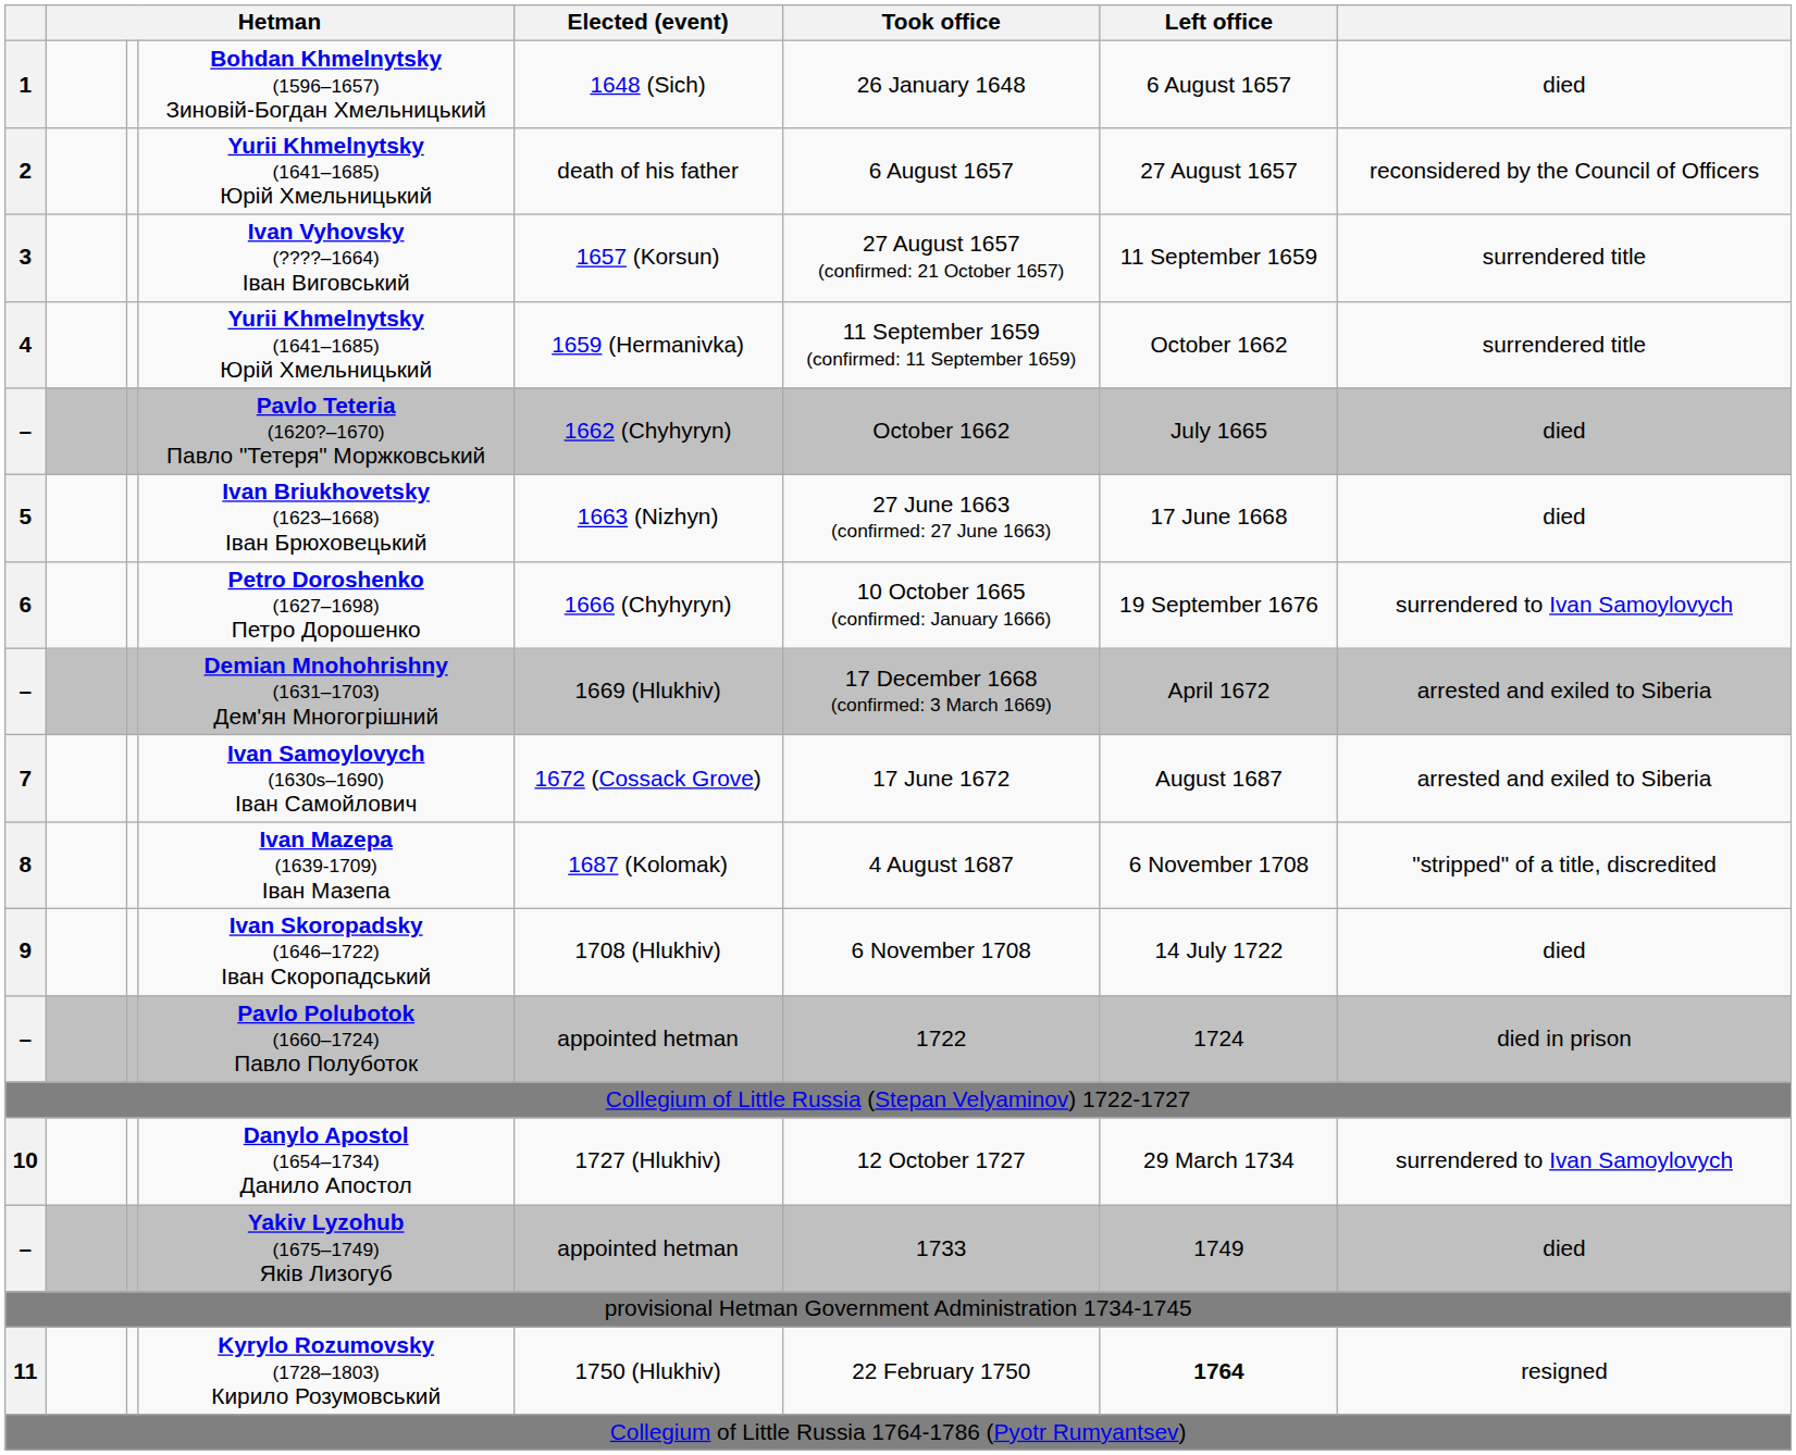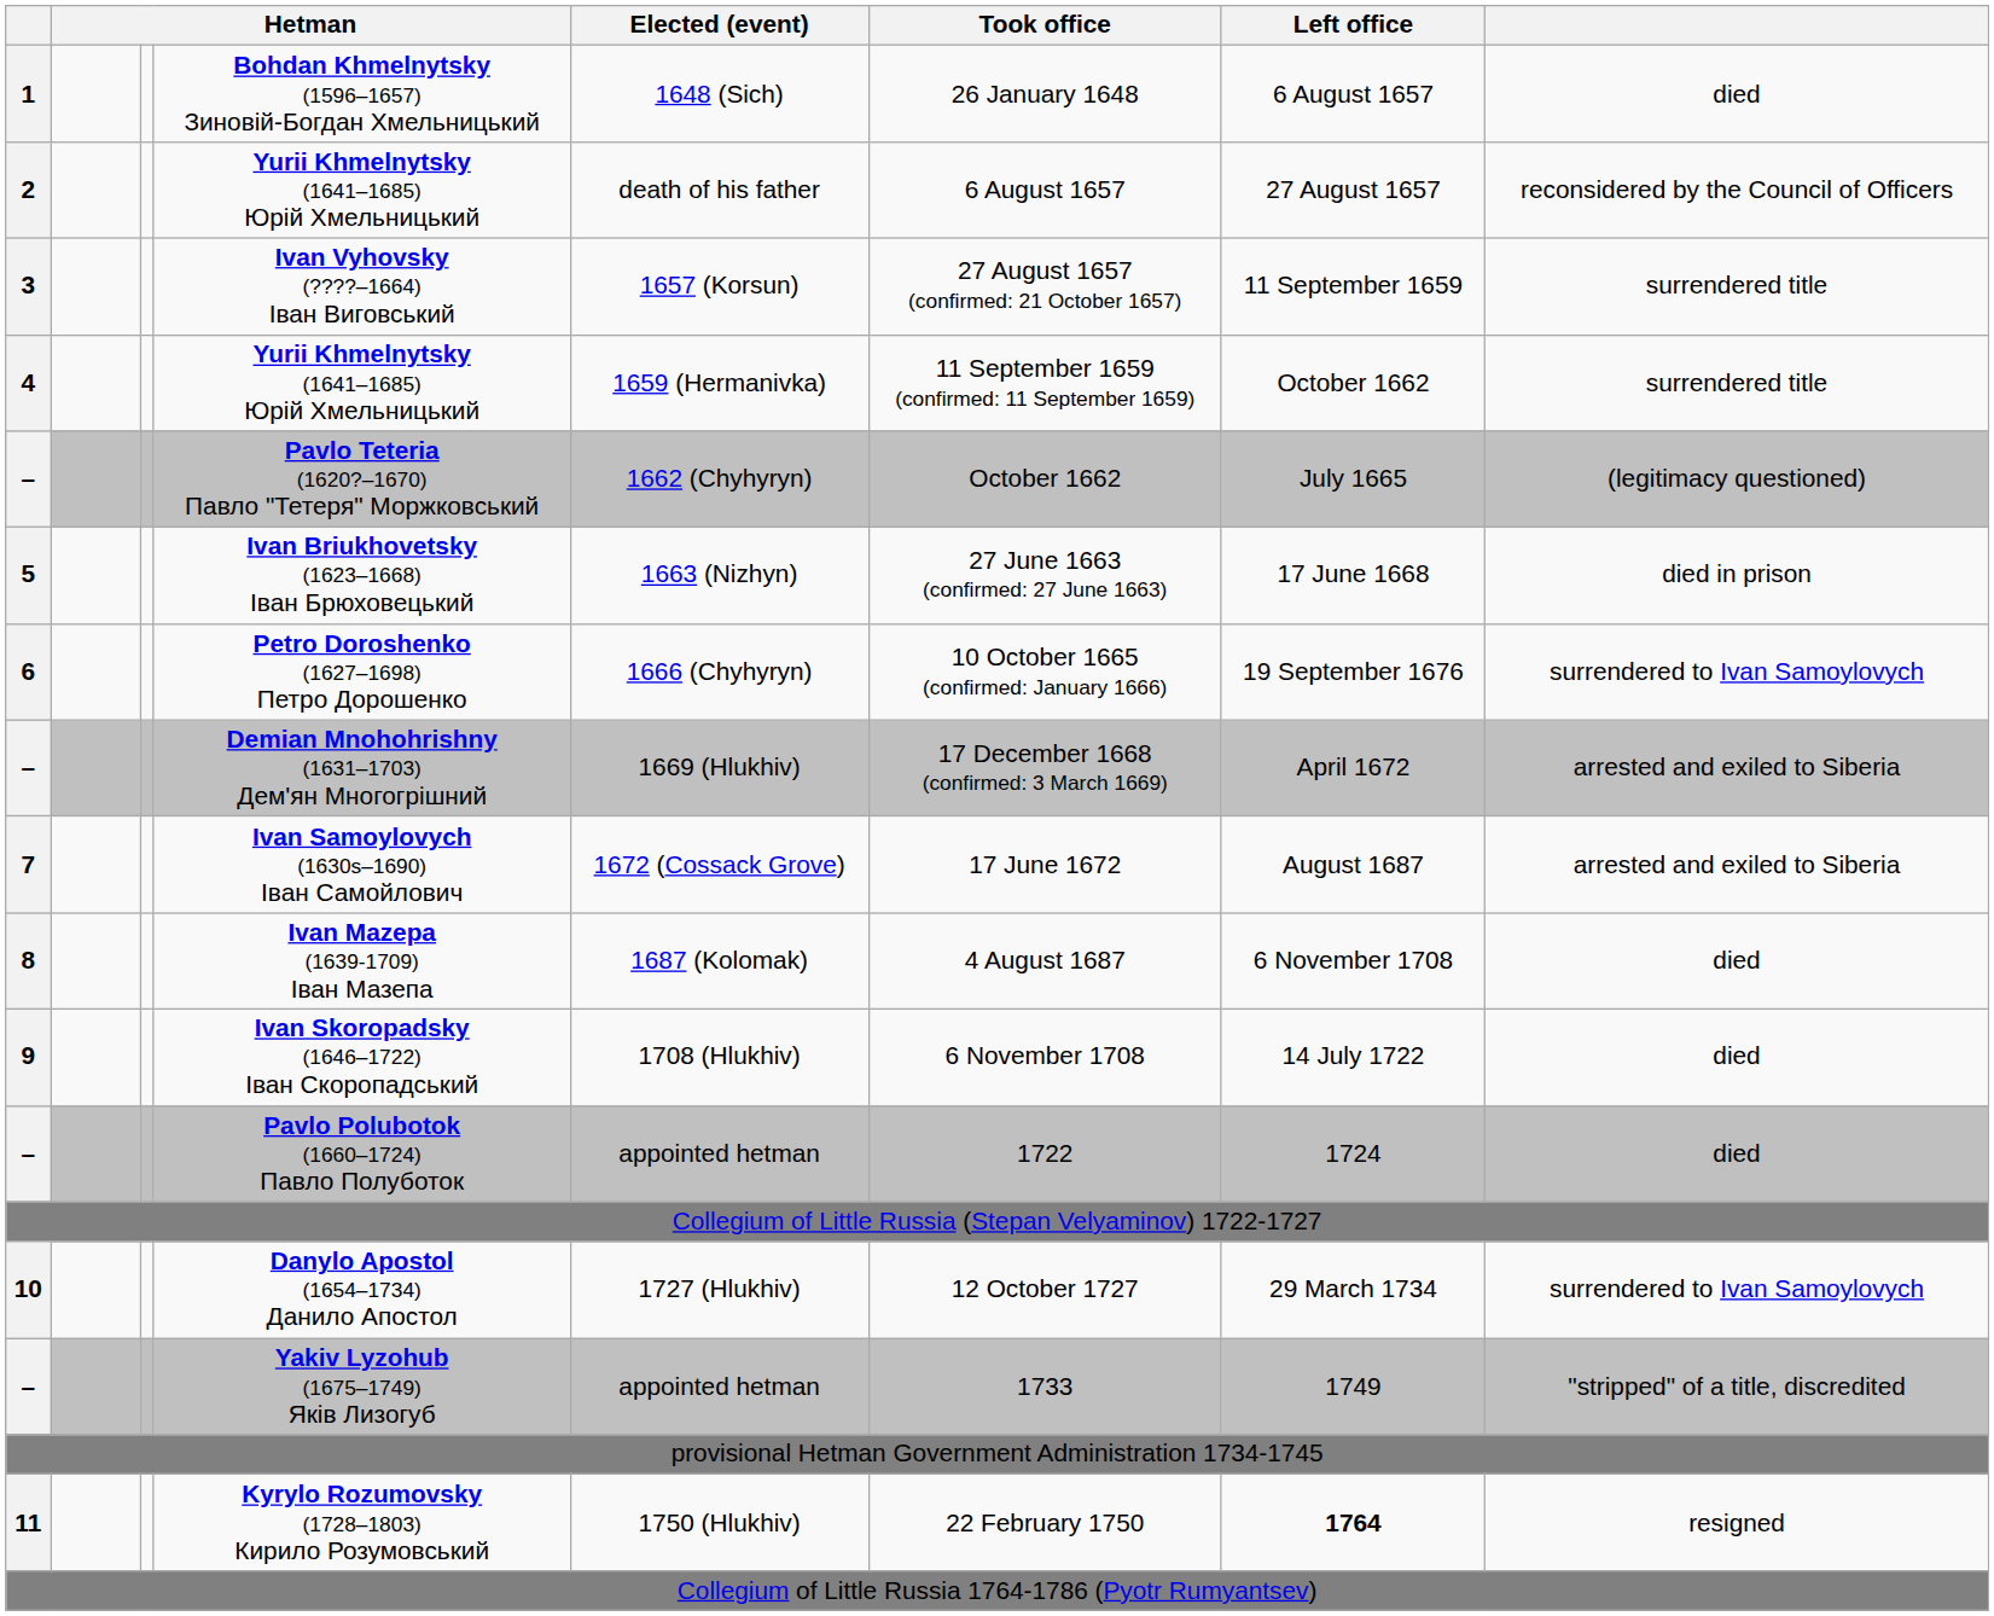Pavlo Teteria (1620?–1670) Павло "Тетеря" Моржковський | column 8: died -> (legitimacy questioned)
Ivan Briukhovetsky (1623–1668) Іван Брюховецький | column 8: died -> died in prison
Ivan Mazepa (1639-1709) Іван Мазепа | column 8: "stripped" of a title, discredited -> died
Pavlo Polubotok (1660–1724) Павло Полуботок | column 8: died in prison -> died
Yakiv Lyzohub (1675–1749) Яків Лизогуб | column 8: died -> "stripped" of a title, discredited
